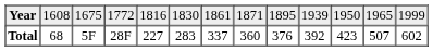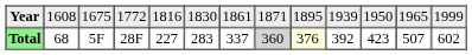row 2 | column 1: no background -> lightgreen background
row 2 | column 8: no background -> lightgrey background
row 2 | column 9: no background -> lightyellow background
